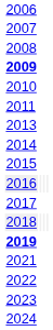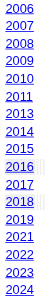2009 | column 1: bold -> normal
2019 | column 1: bold -> normal
